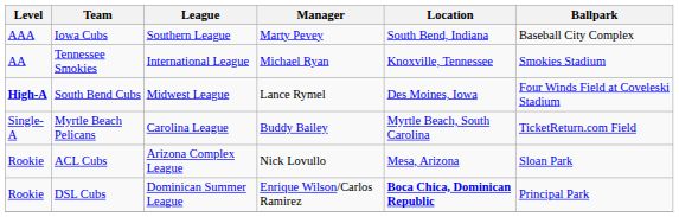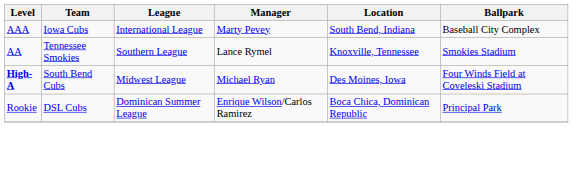Iowa Cubs | League: Southern League -> International League
Tennessee Smokies | League: International League -> Southern League
Tennessee Smokies | Manager: Michael Ryan -> Lance Rymel
South Bend Cubs | Manager: Lance Rymel -> Michael Ryan
- row: Single-A | Myrtle Beach Pelicans | Carolina League | Buddy Bailey | Myrtle Beach, South Carolina | TicketReturn.com Field
- row: Rookie | ACL Cubs | Arizona Complex League | Nick Lovullo | Mesa, Arizona | Sloan Park
DSL Cubs | Location: bold -> normal
